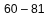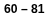row 1 | column 1: normal -> bold
